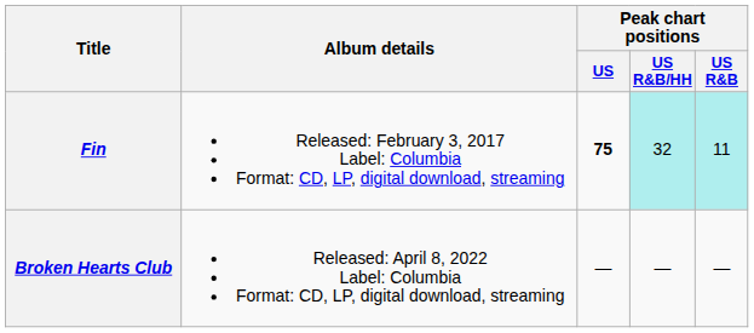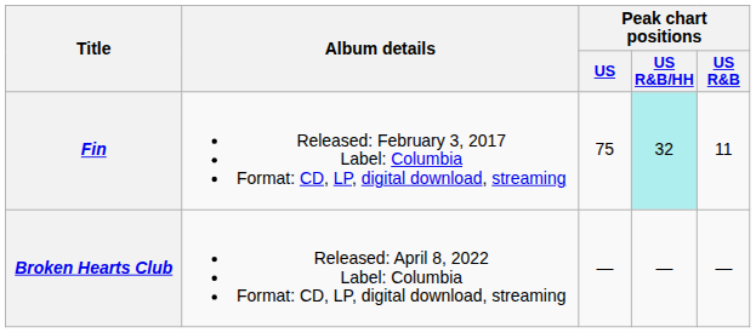Fin | Peak chart positions / US: bold -> normal
Fin | Peak chart positions / US R&B: paleturquoise background -> no background
